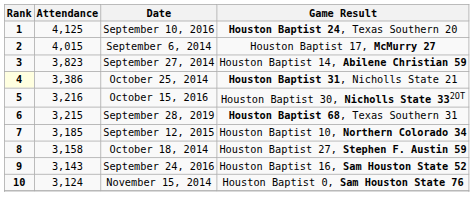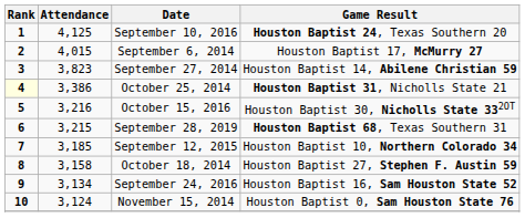September 24, 2016 | Attendance: 3,143 -> 3,134
